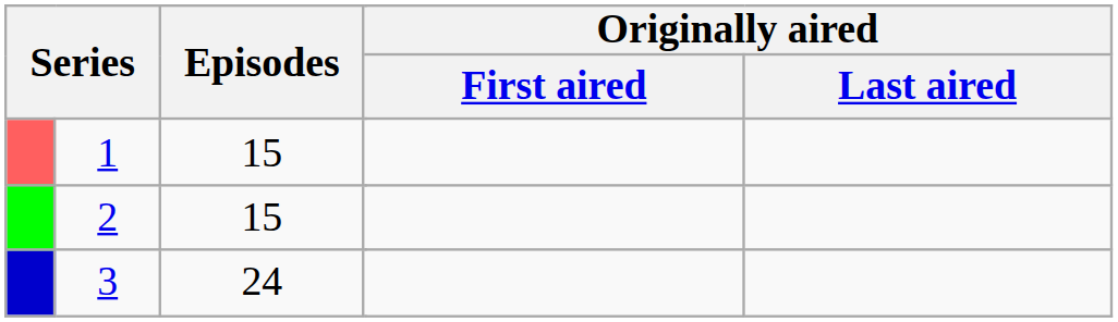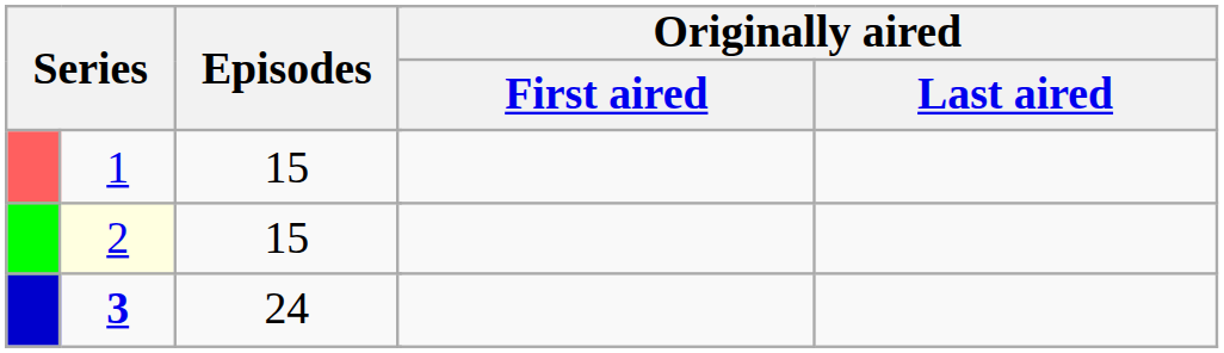2 | column 2: no background -> lightyellow background
3 | column 2: normal -> bold
